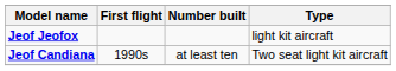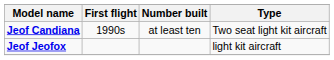rows swapped: Jeof Candiana <-> Jeof Jeofox
